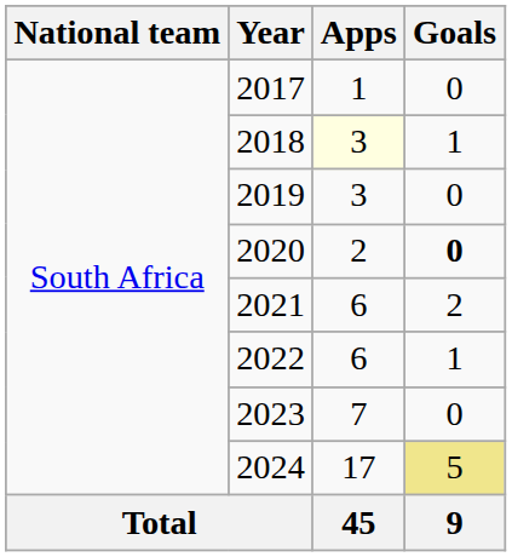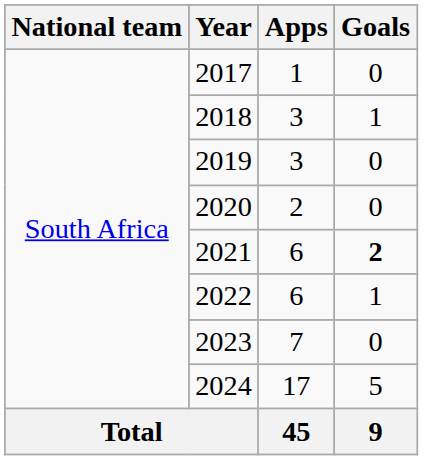2018 | Apps: lightyellow background -> no background
2020 | Goals: bold -> normal
2021 | Goals: normal -> bold
2024 | Goals: khaki background -> no background
